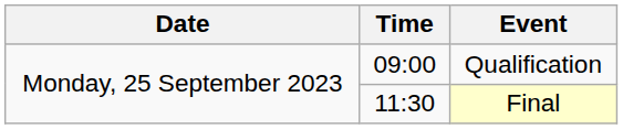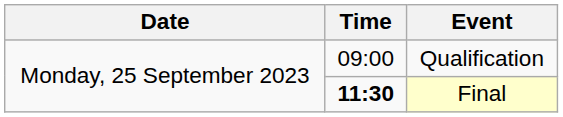Final | Time: normal -> bold
